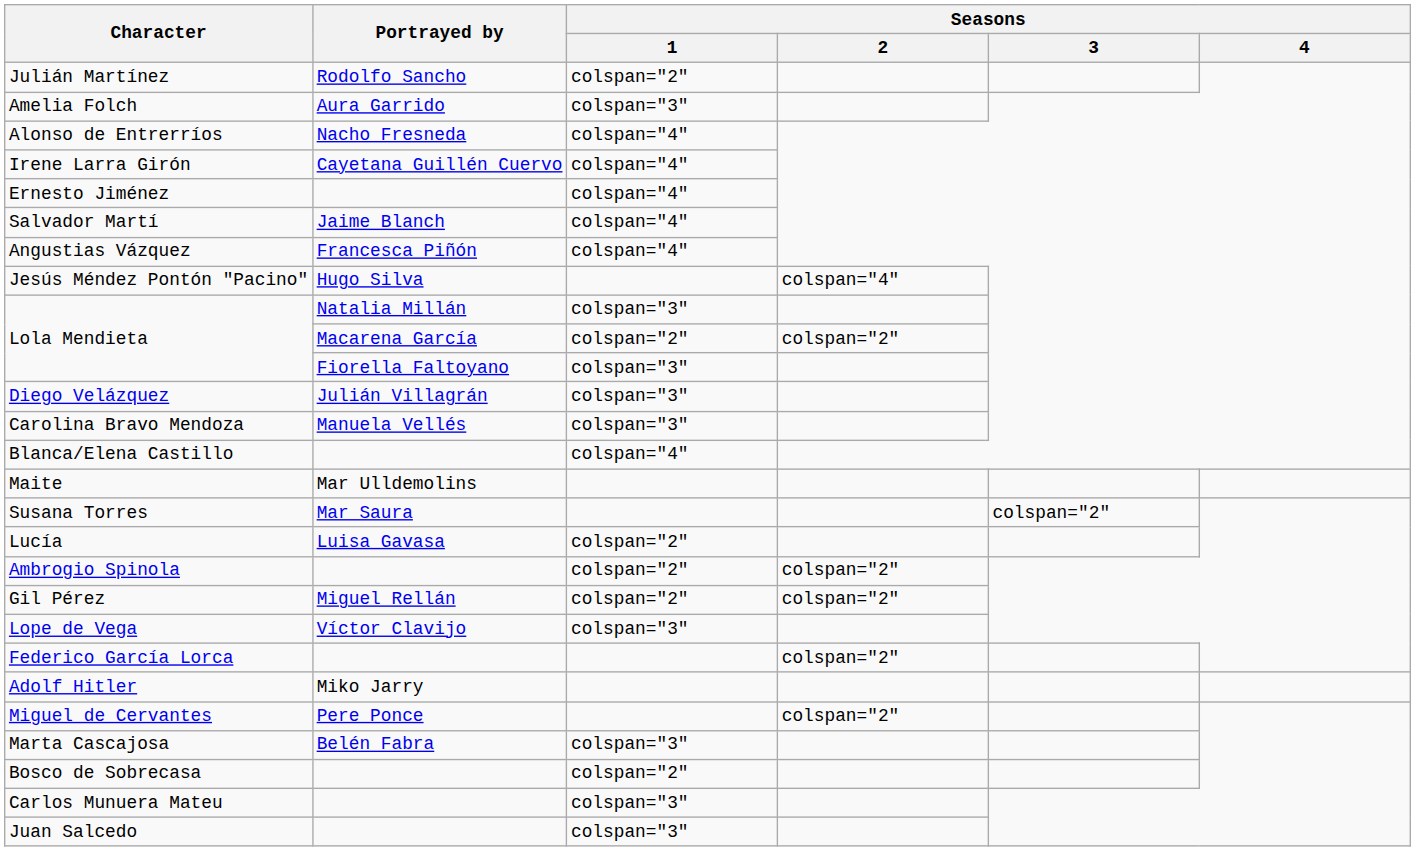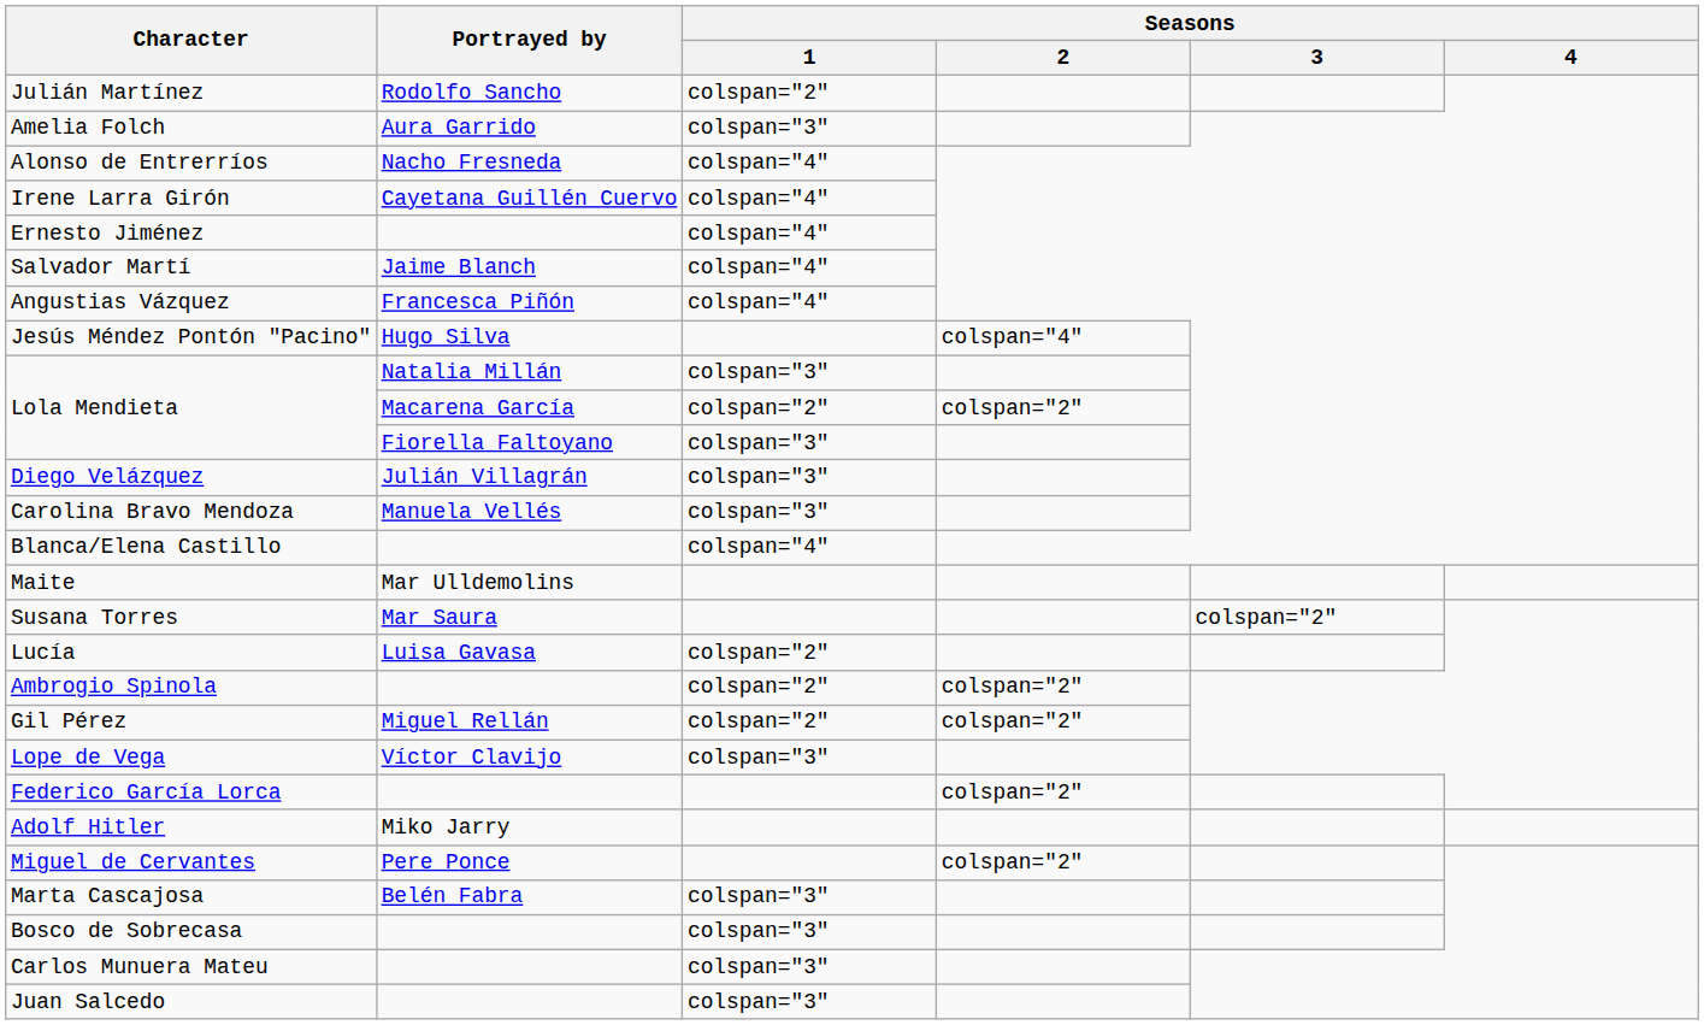Bosco de Sobrecasa | Seasons / 1: colspan="2" -> colspan="3"
